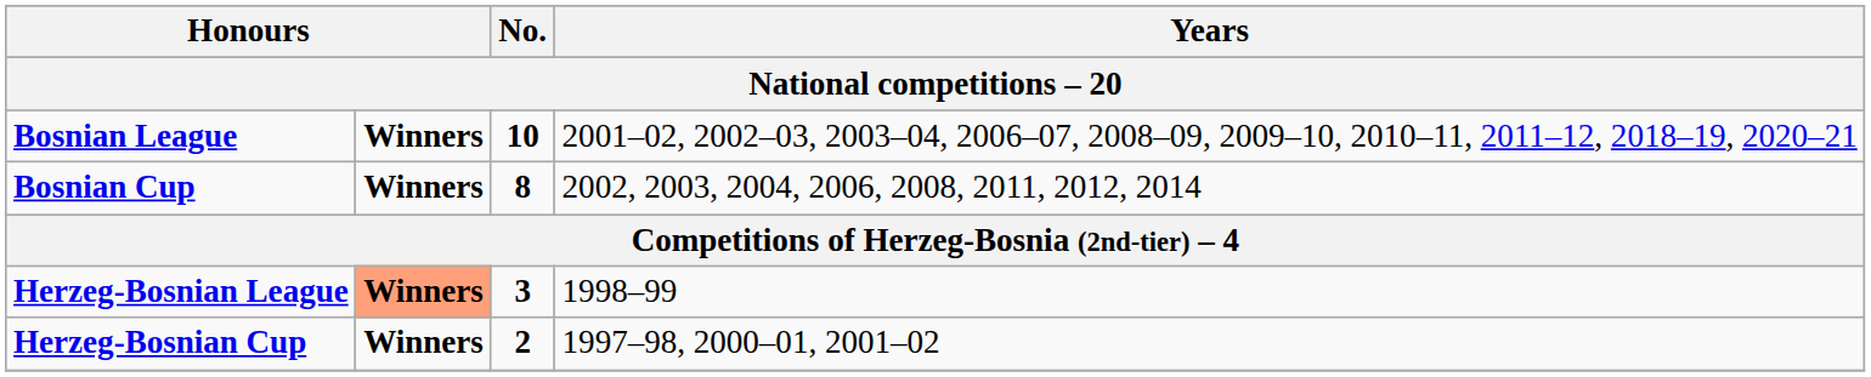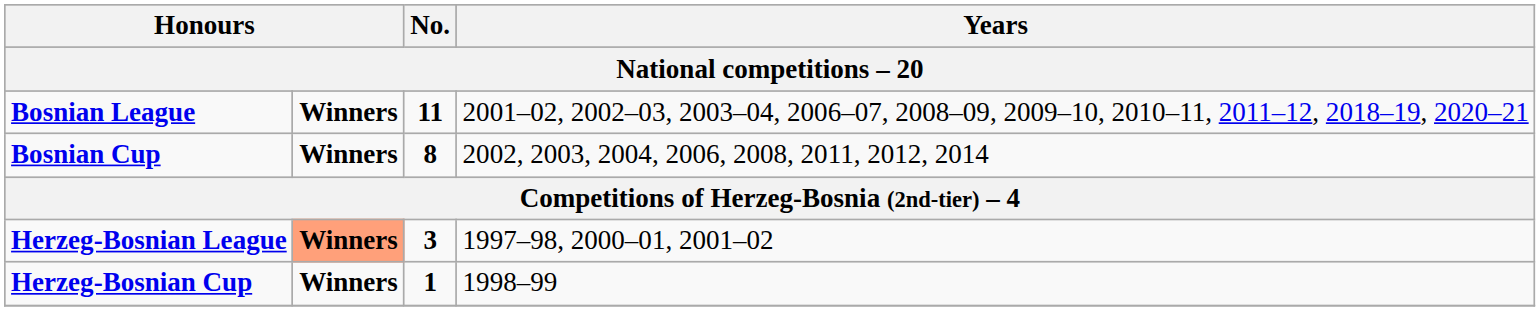Bosnian League | No.: 10 -> 11
Herzeg-Bosnian League | Years: 1998–99 -> 1997–98, 2000–01, 2001–02
Herzeg-Bosnian Cup | No.: 2 -> 1
Herzeg-Bosnian Cup | Years: 1997–98, 2000–01, 2001–02 -> 1998–99
